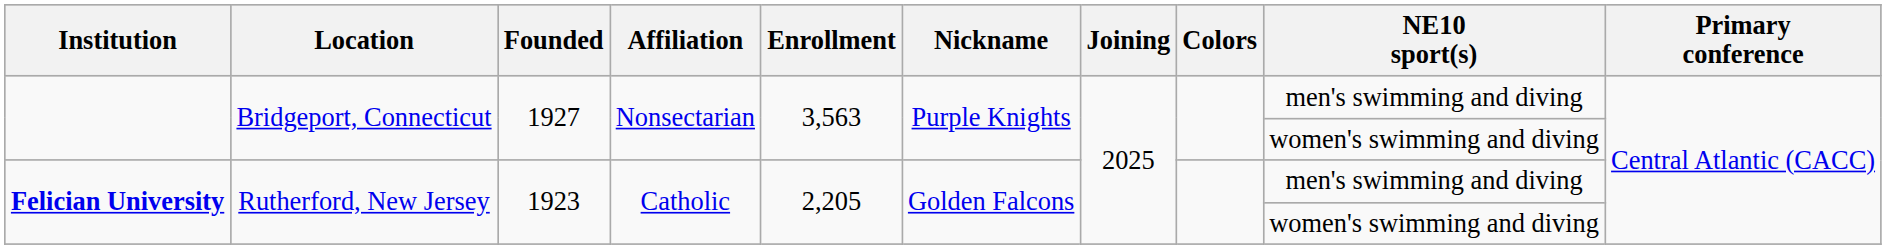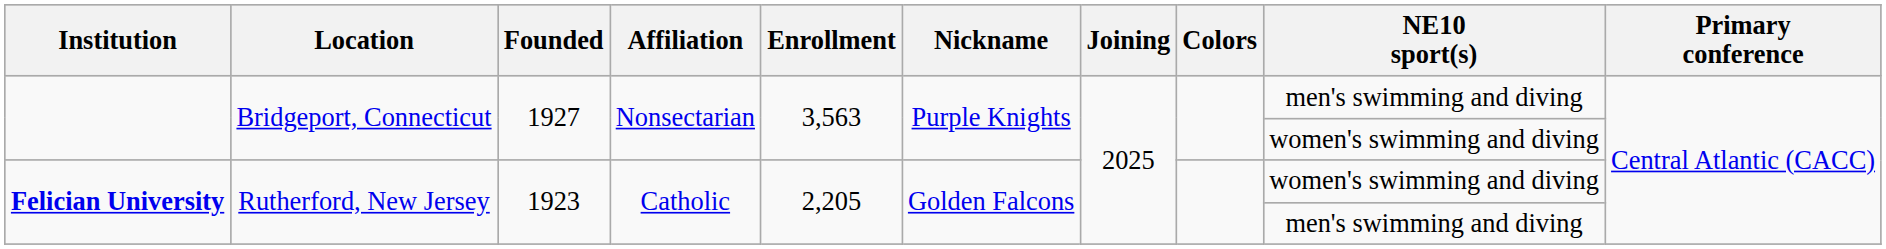row 4 | NE10 sport(s): men's swimming and diving -> women's swimming and diving
row 5 | NE10 sport(s): women's swimming and diving -> men's swimming and diving
